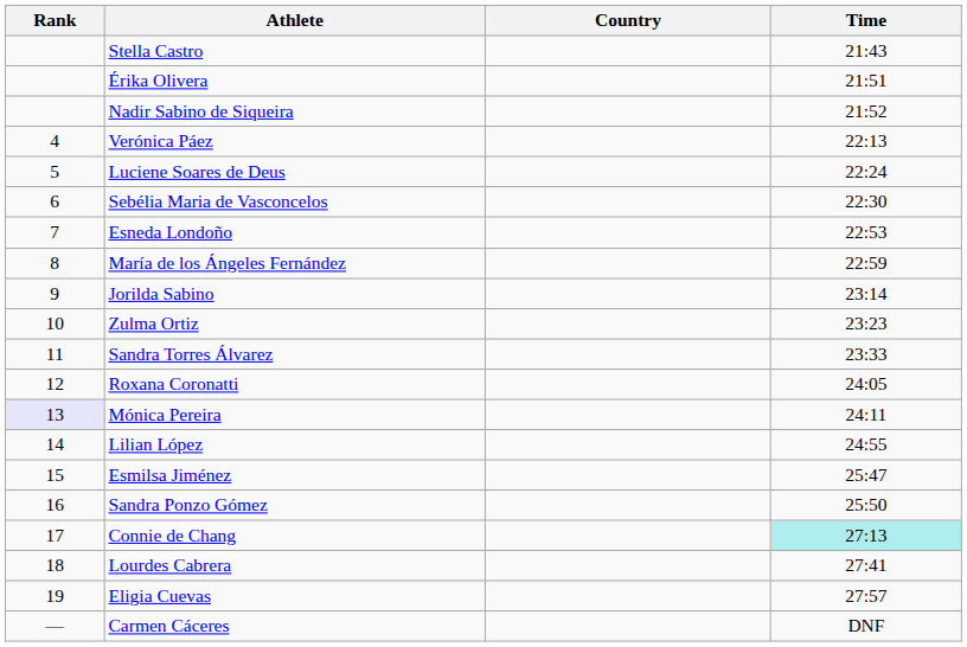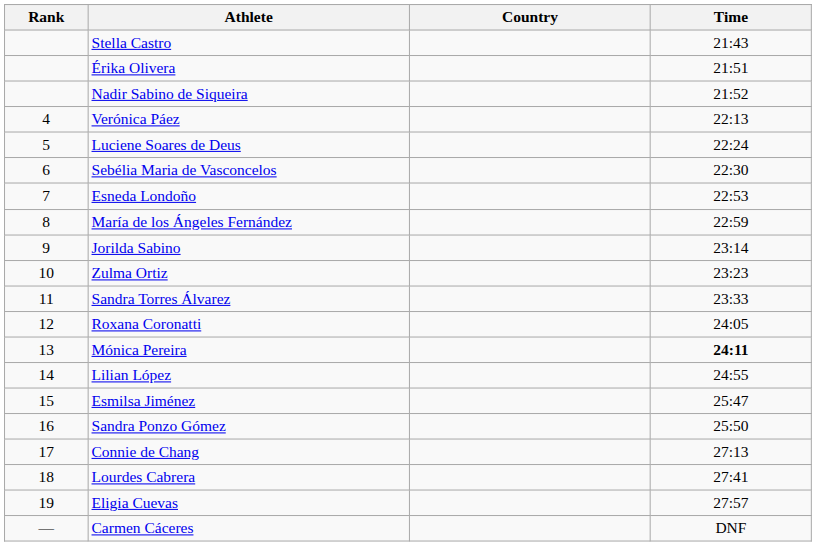Mónica Pereira | Rank: lavender background -> no background
Mónica Pereira | Time: normal -> bold
Connie de Chang | Time: paleturquoise background -> no background
